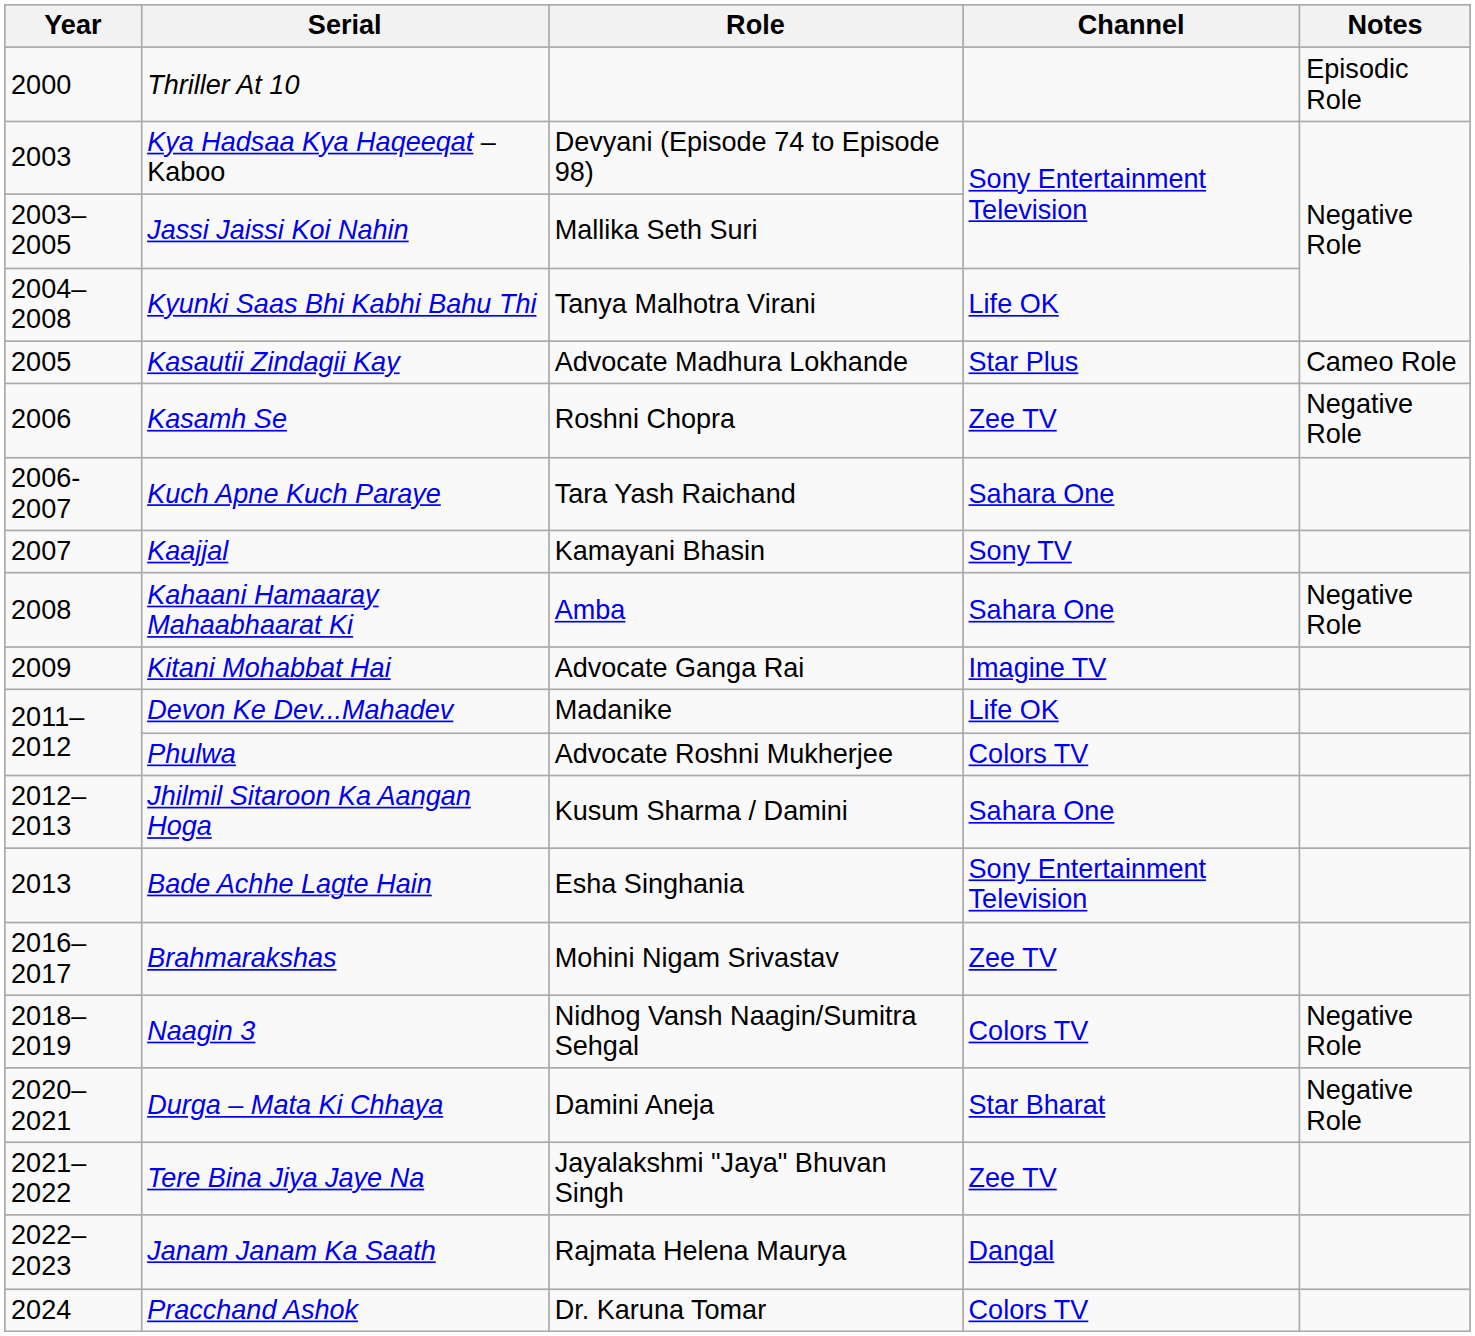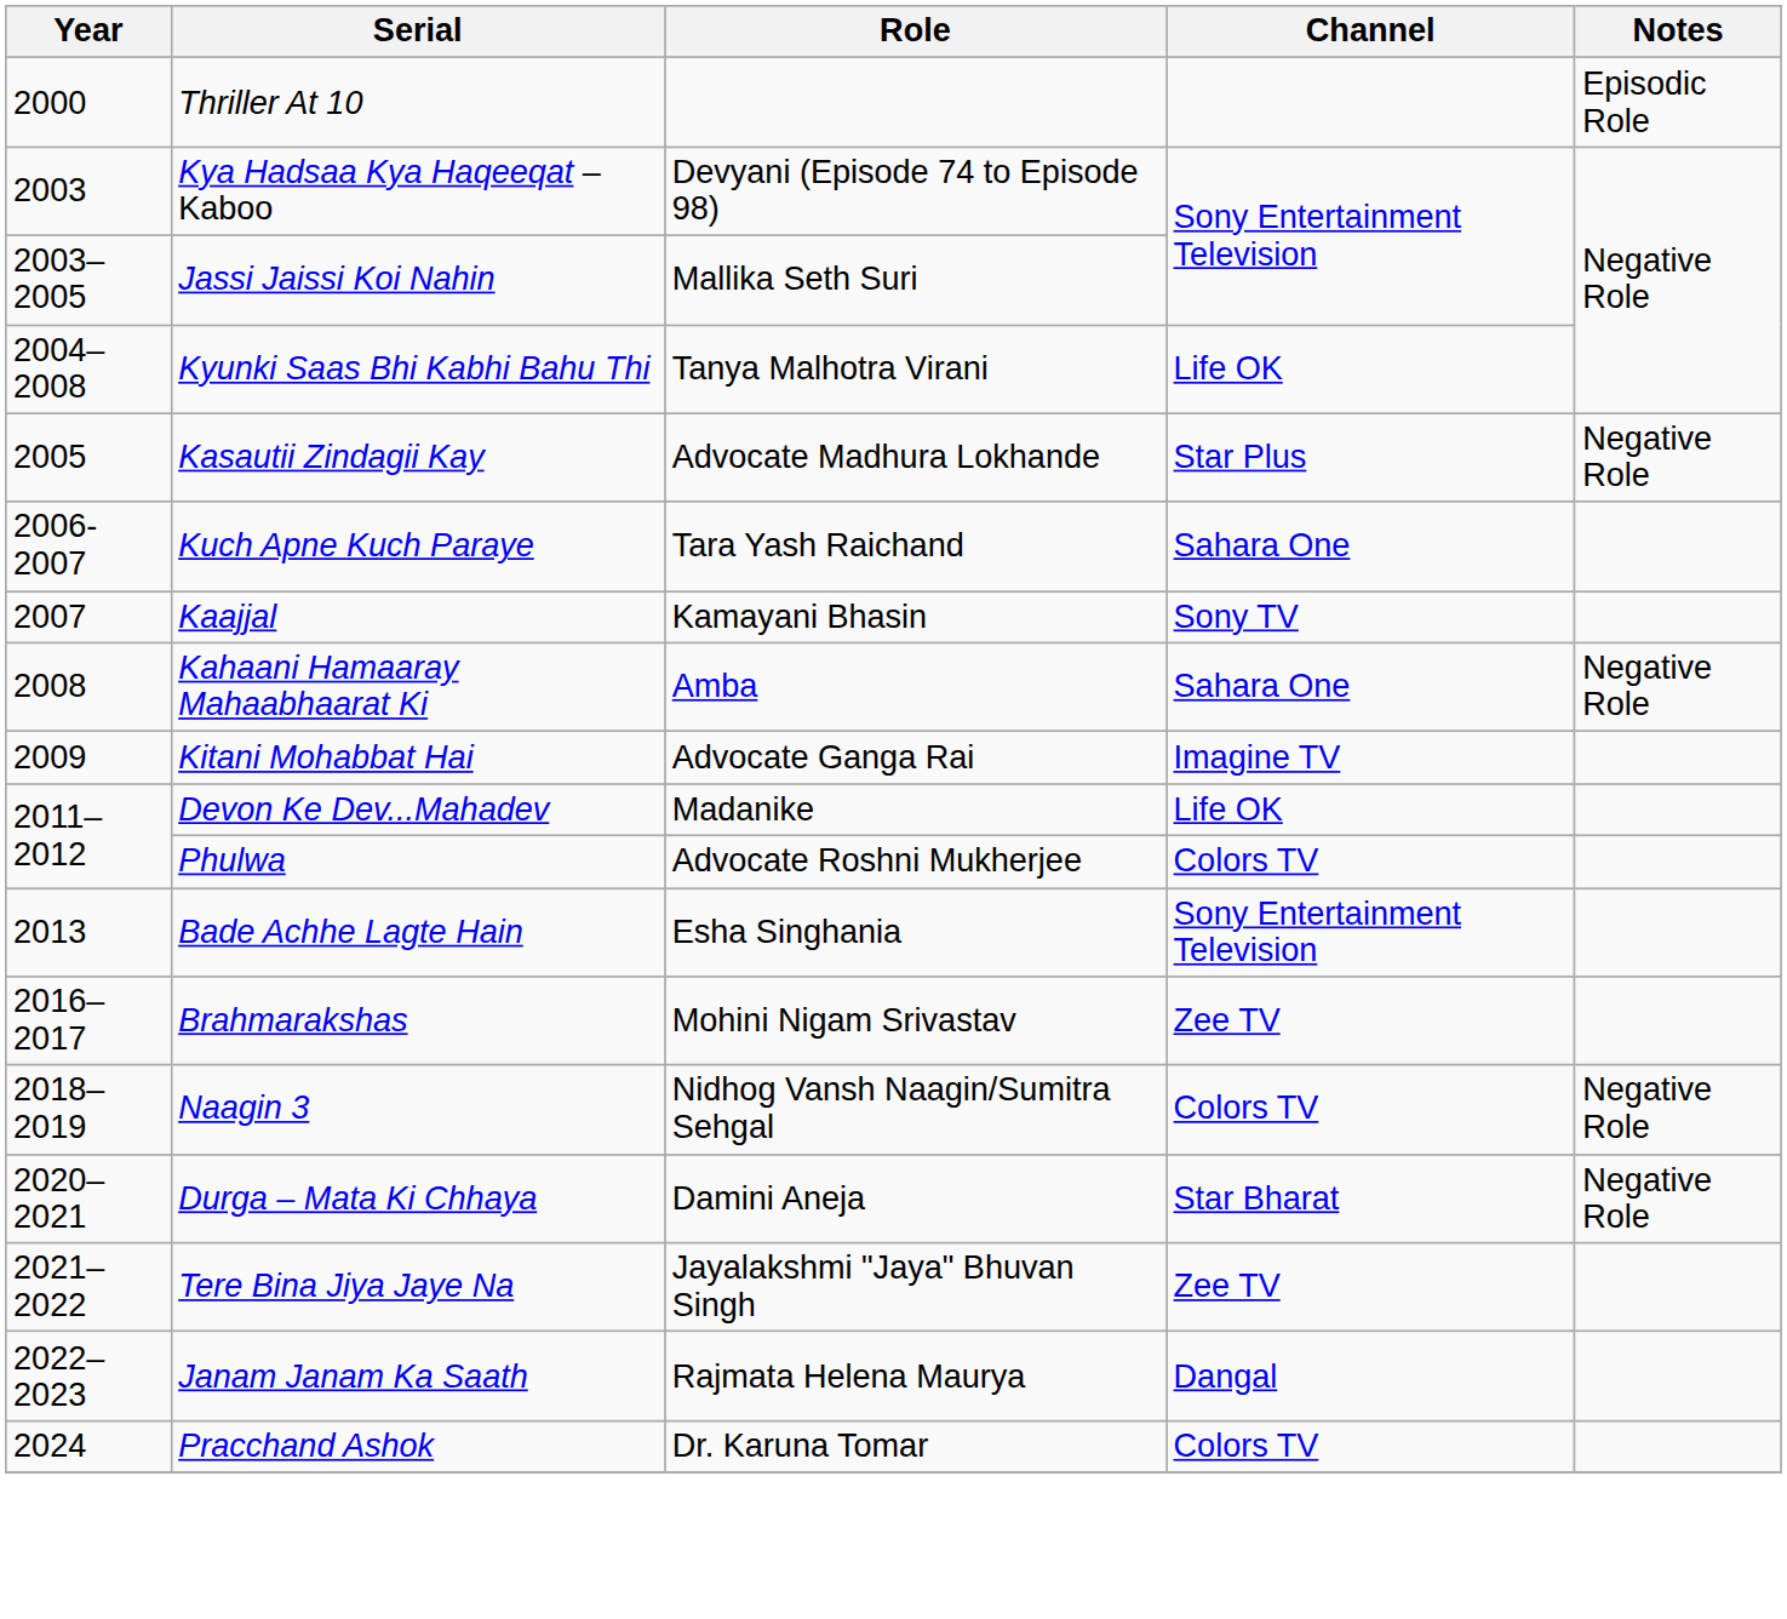Kasautii Zindagii Kay | Notes: Cameo Role -> Negative Role
- row: 2006 | Kasamh Se | Roshni Chopra | Zee TV | Negative Role
- row: 2012–2013 | Jhilmil Sitaroon Ka Aangan Hoga | Kusum Sharma / Damini | Sahara One
